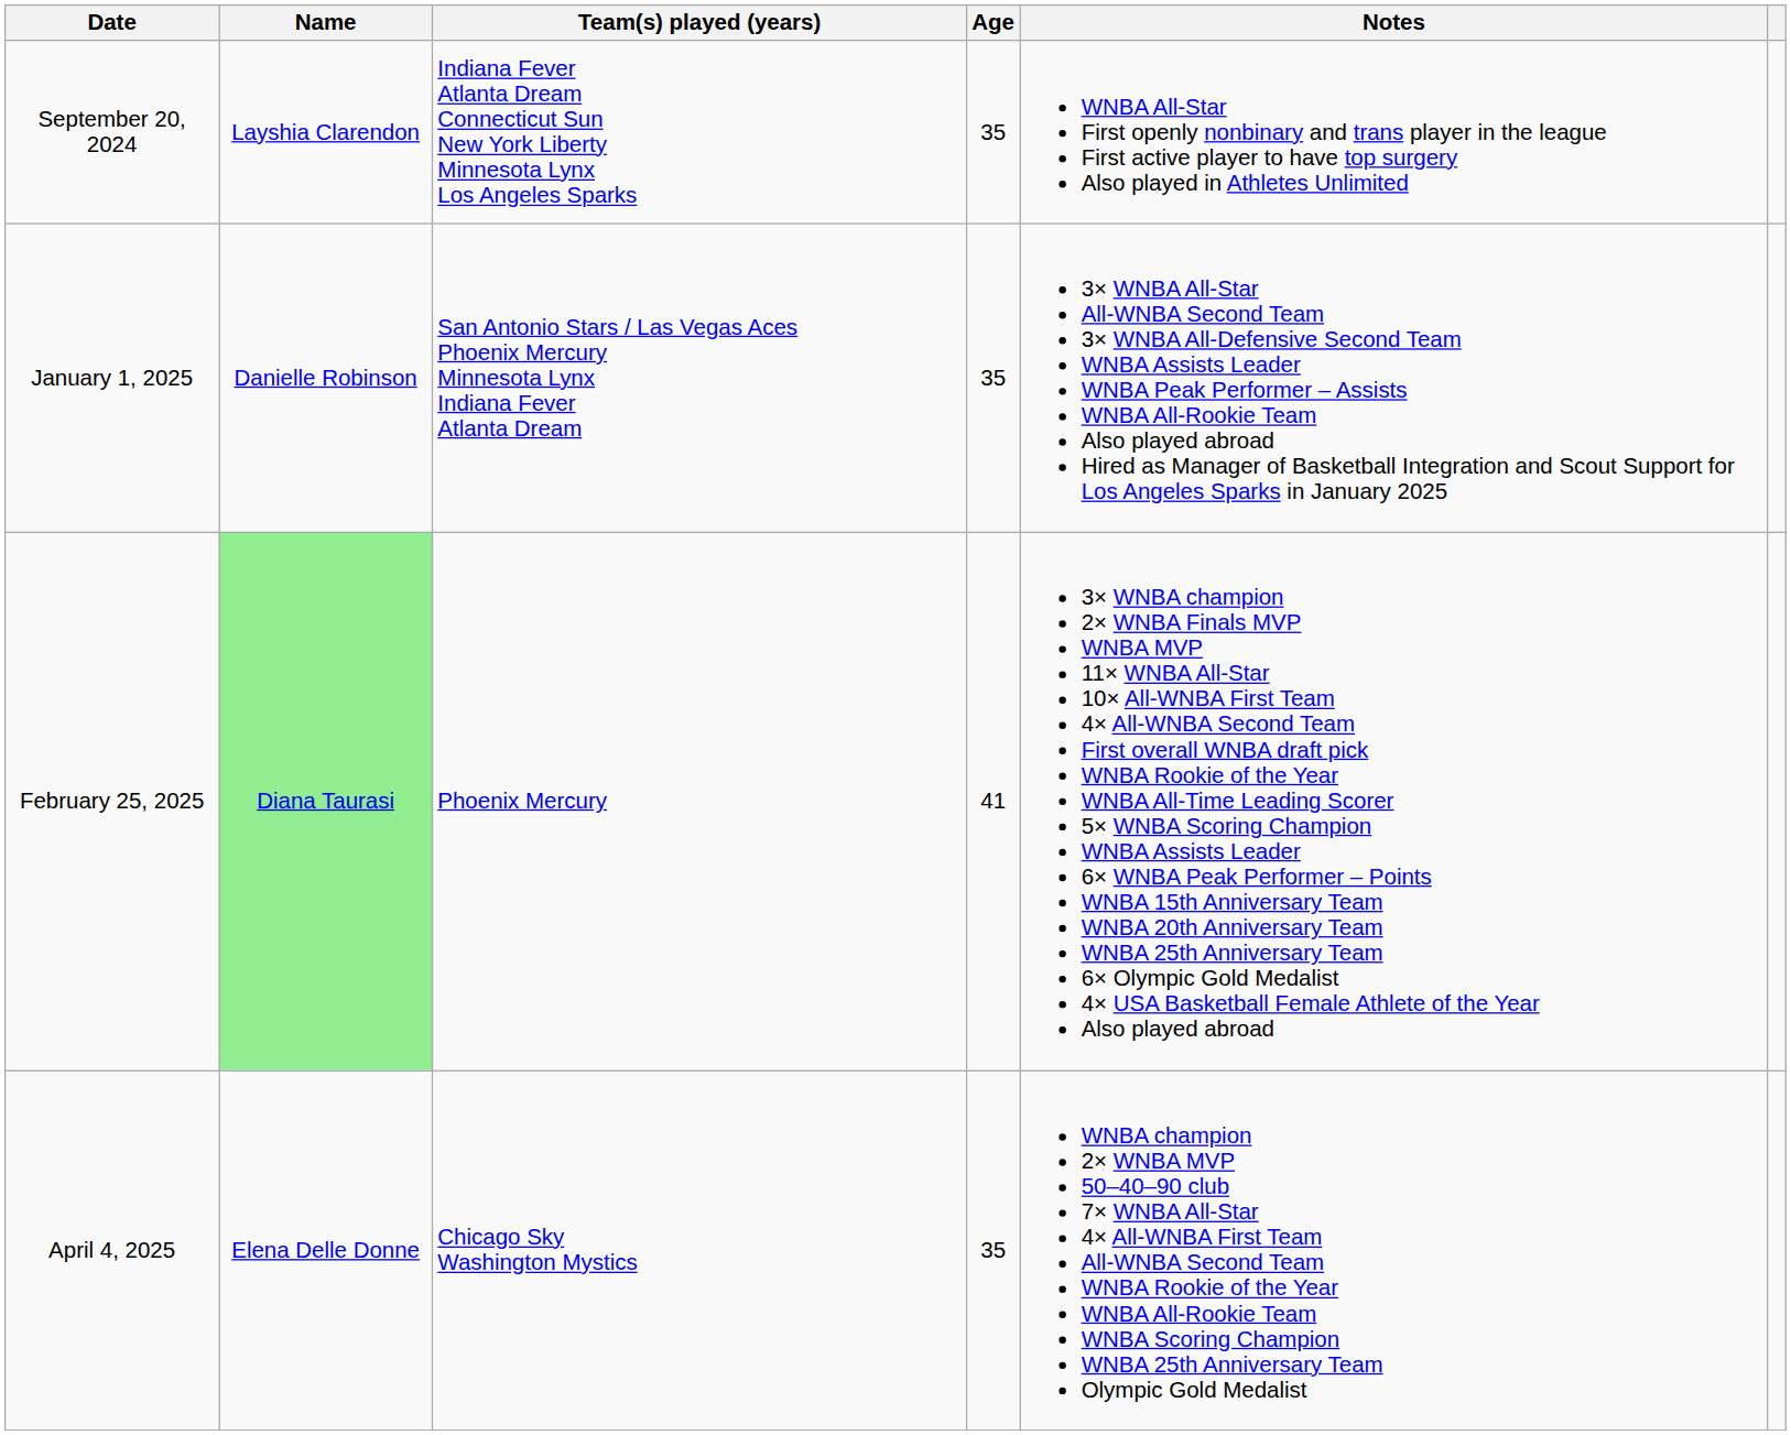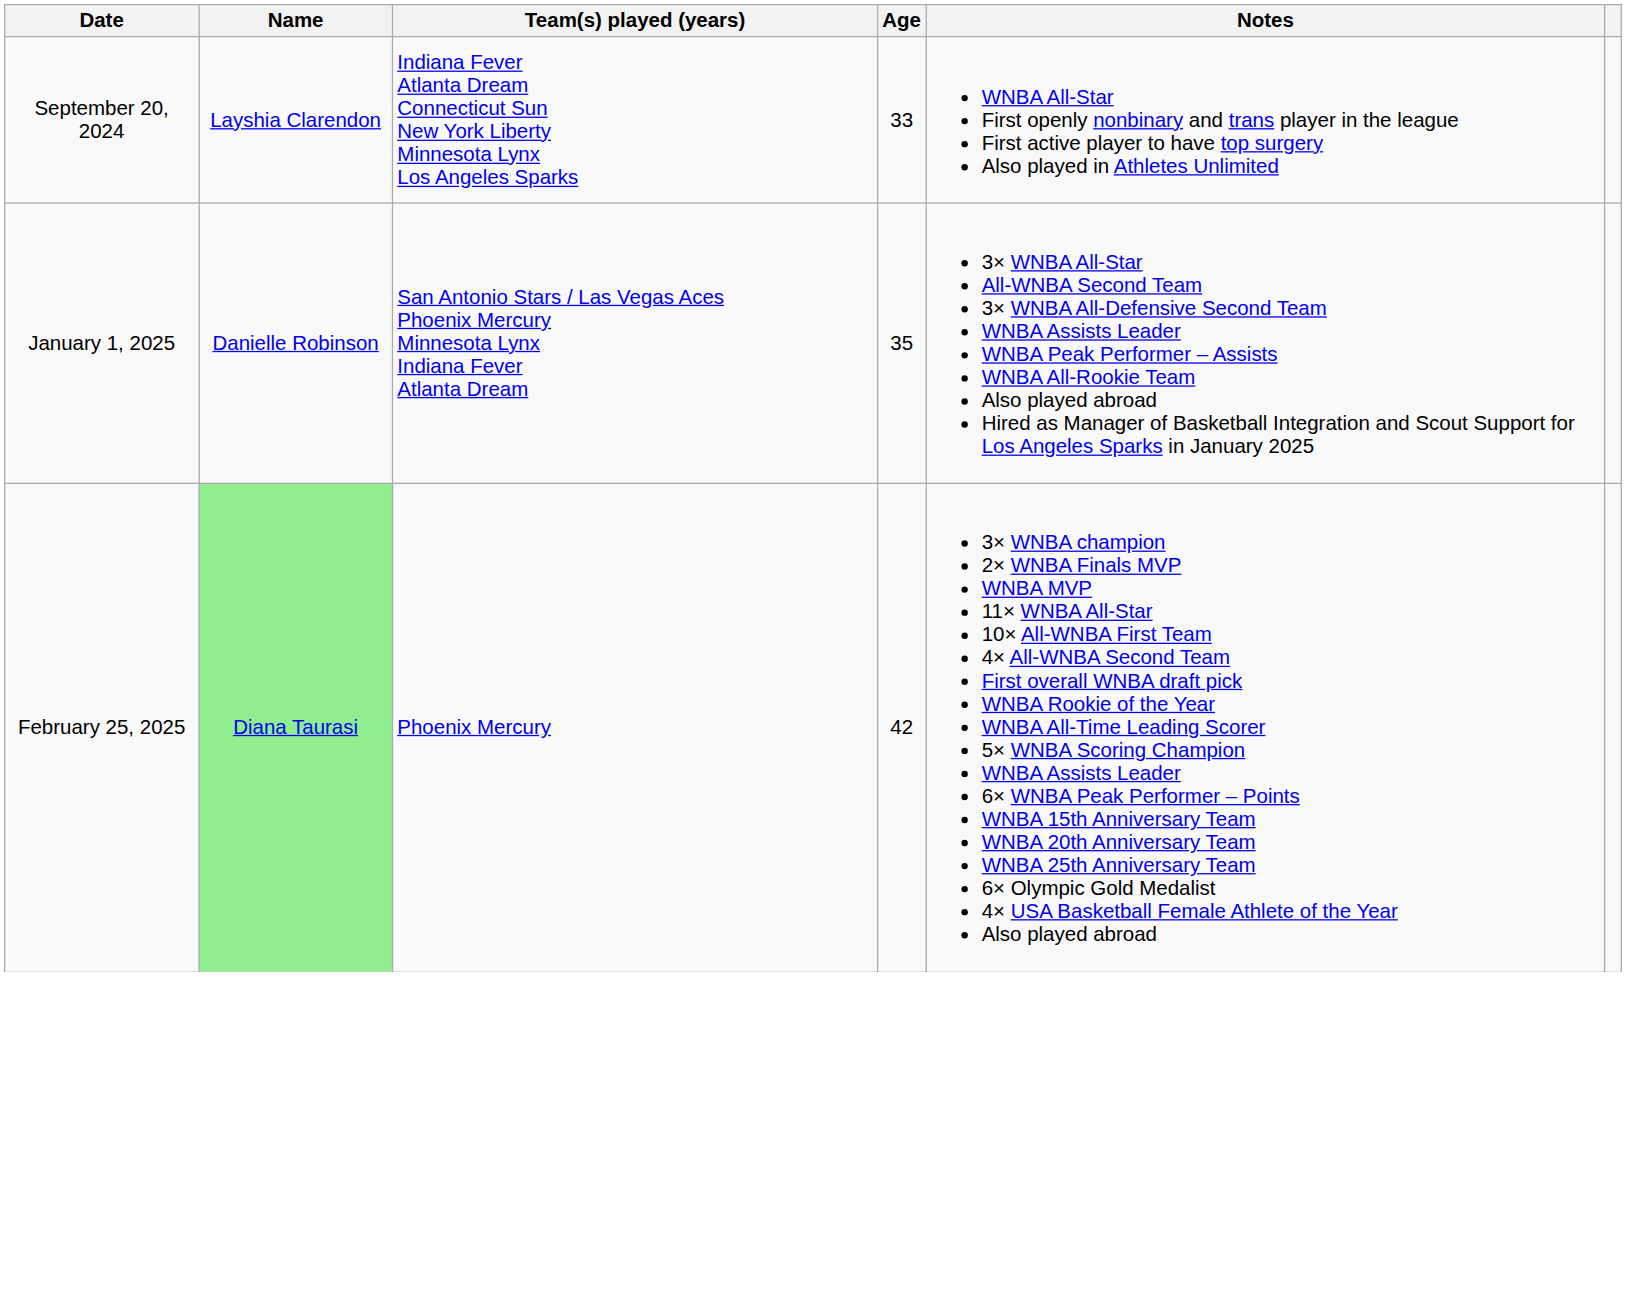September 20, 2024 | Age: 35 -> 33
February 25, 2025 | Age: 41 -> 42
- row: April 4, 2025 | Elena Delle Donne | Chicago Sky Washington Mystics | 35 | WNBA champion 2× WNBA MVP 50–40–90 club 7× WNBA All-Star 4× All-WNBA First Team All-WNBA Second Team WNBA Rookie of the Year WNBA All-Rookie Team WNBA Scoring Champion WNBA 25th Anniversary Team Olympic Gold Medalist
